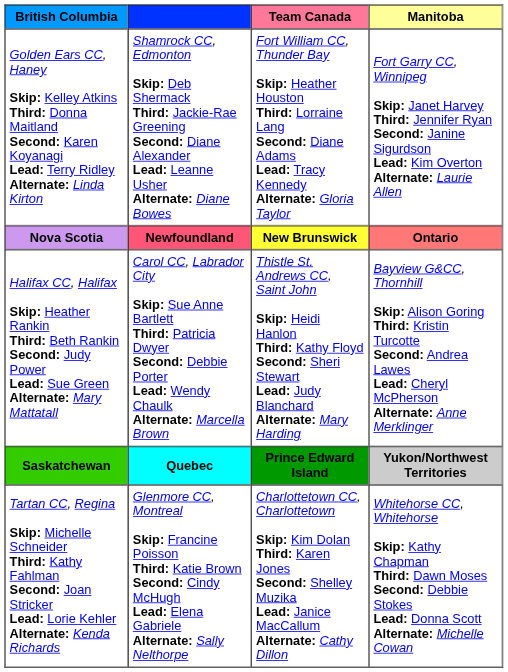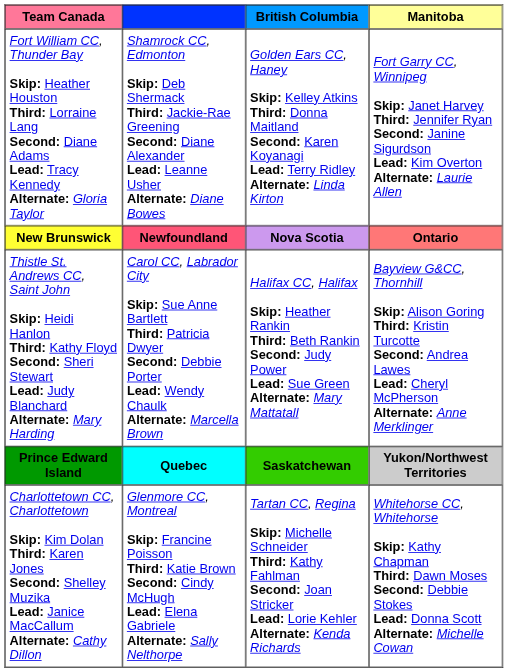columns swapped: Team Canada <-> British Columbia
